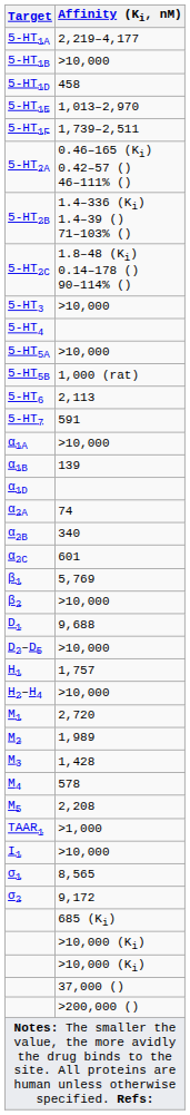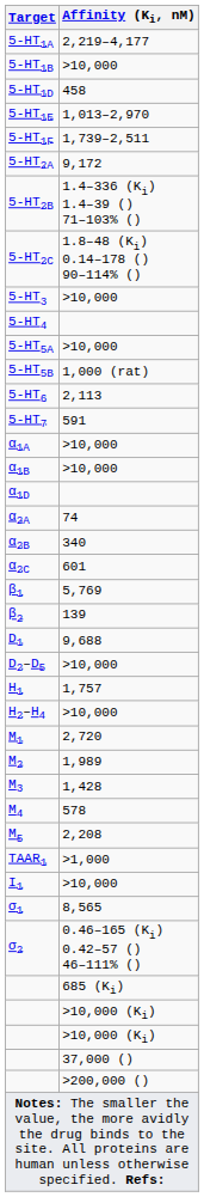row 7 | Affinity (Ki, nM): 0.46–165 (Ki) 0.42–57 () 46–111% () -> 9,172
row 17 | Affinity (Ki, nM): 139 -> >10,000
row 23 | Affinity (Ki, nM): >10,000 -> 139
row 36 | Affinity (Ki, nM): 9,172 -> 0.46–165 (Ki) 0.42–57 () 46–111% ()
